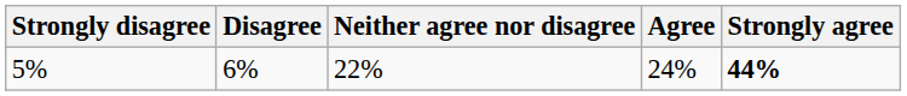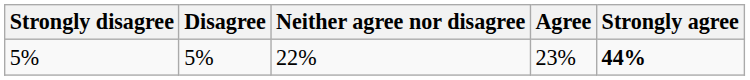row 2 | Disagree: 6% -> 5%
row 2 | Agree: 24% -> 23%
